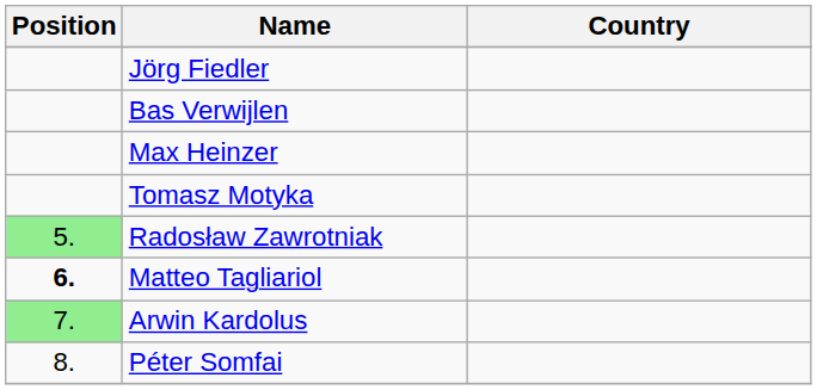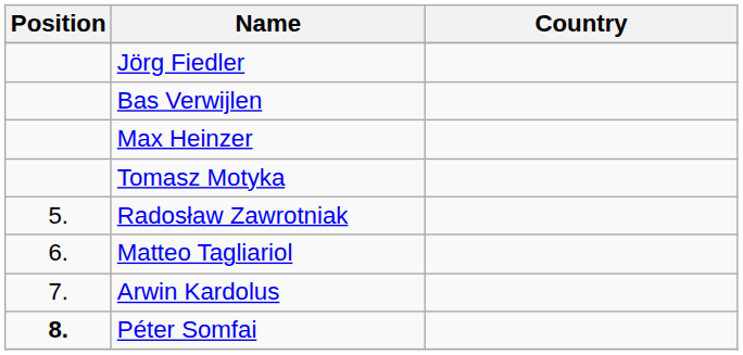Radosław Zawrotniak | Position: lightgreen background -> no background
Matteo Tagliariol | Position: bold -> normal
Arwin Kardolus | Position: lightgreen background -> no background
Péter Somfai | Position: normal -> bold
